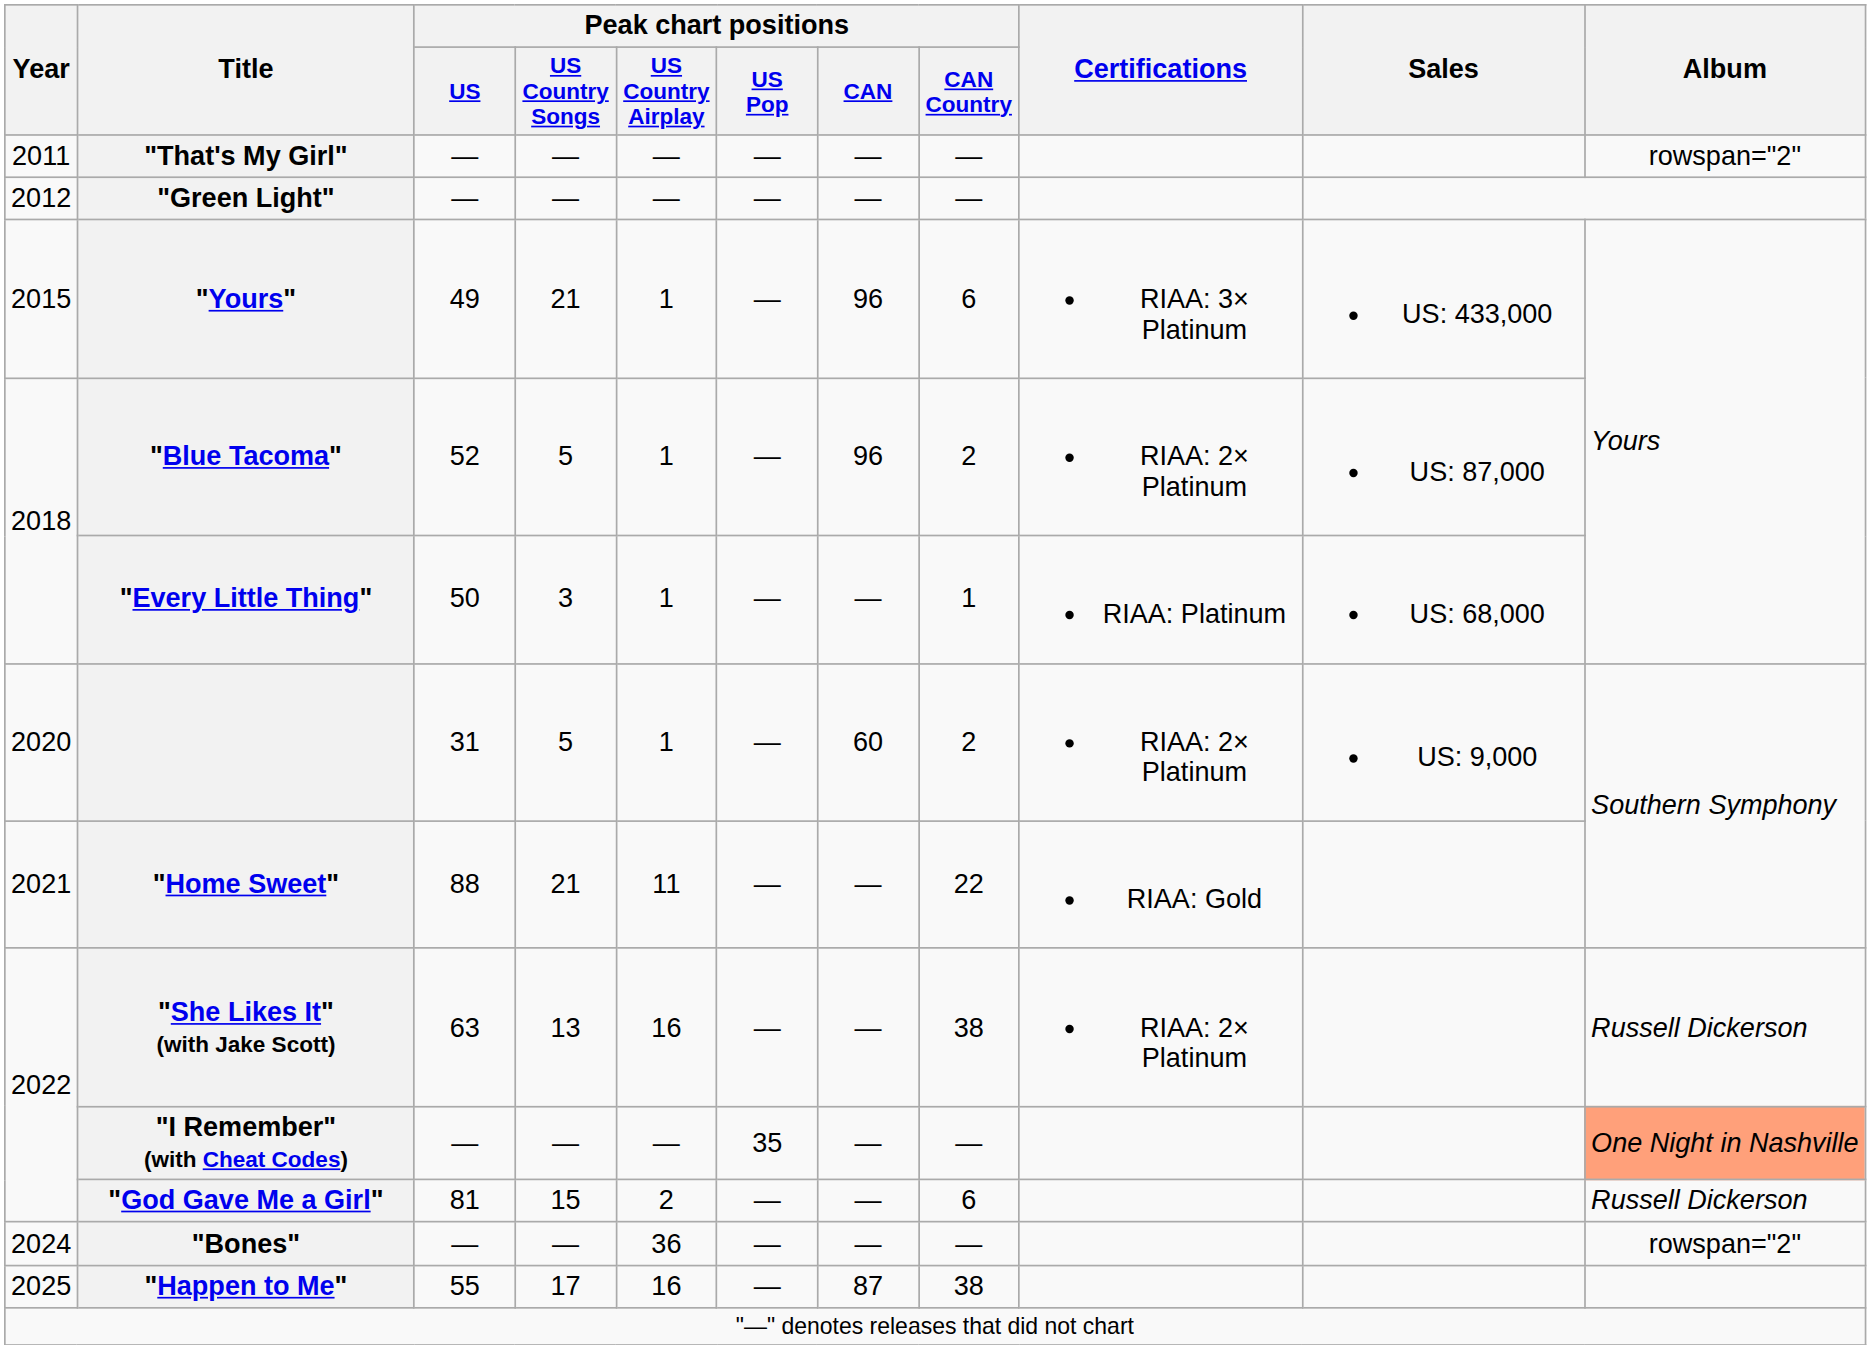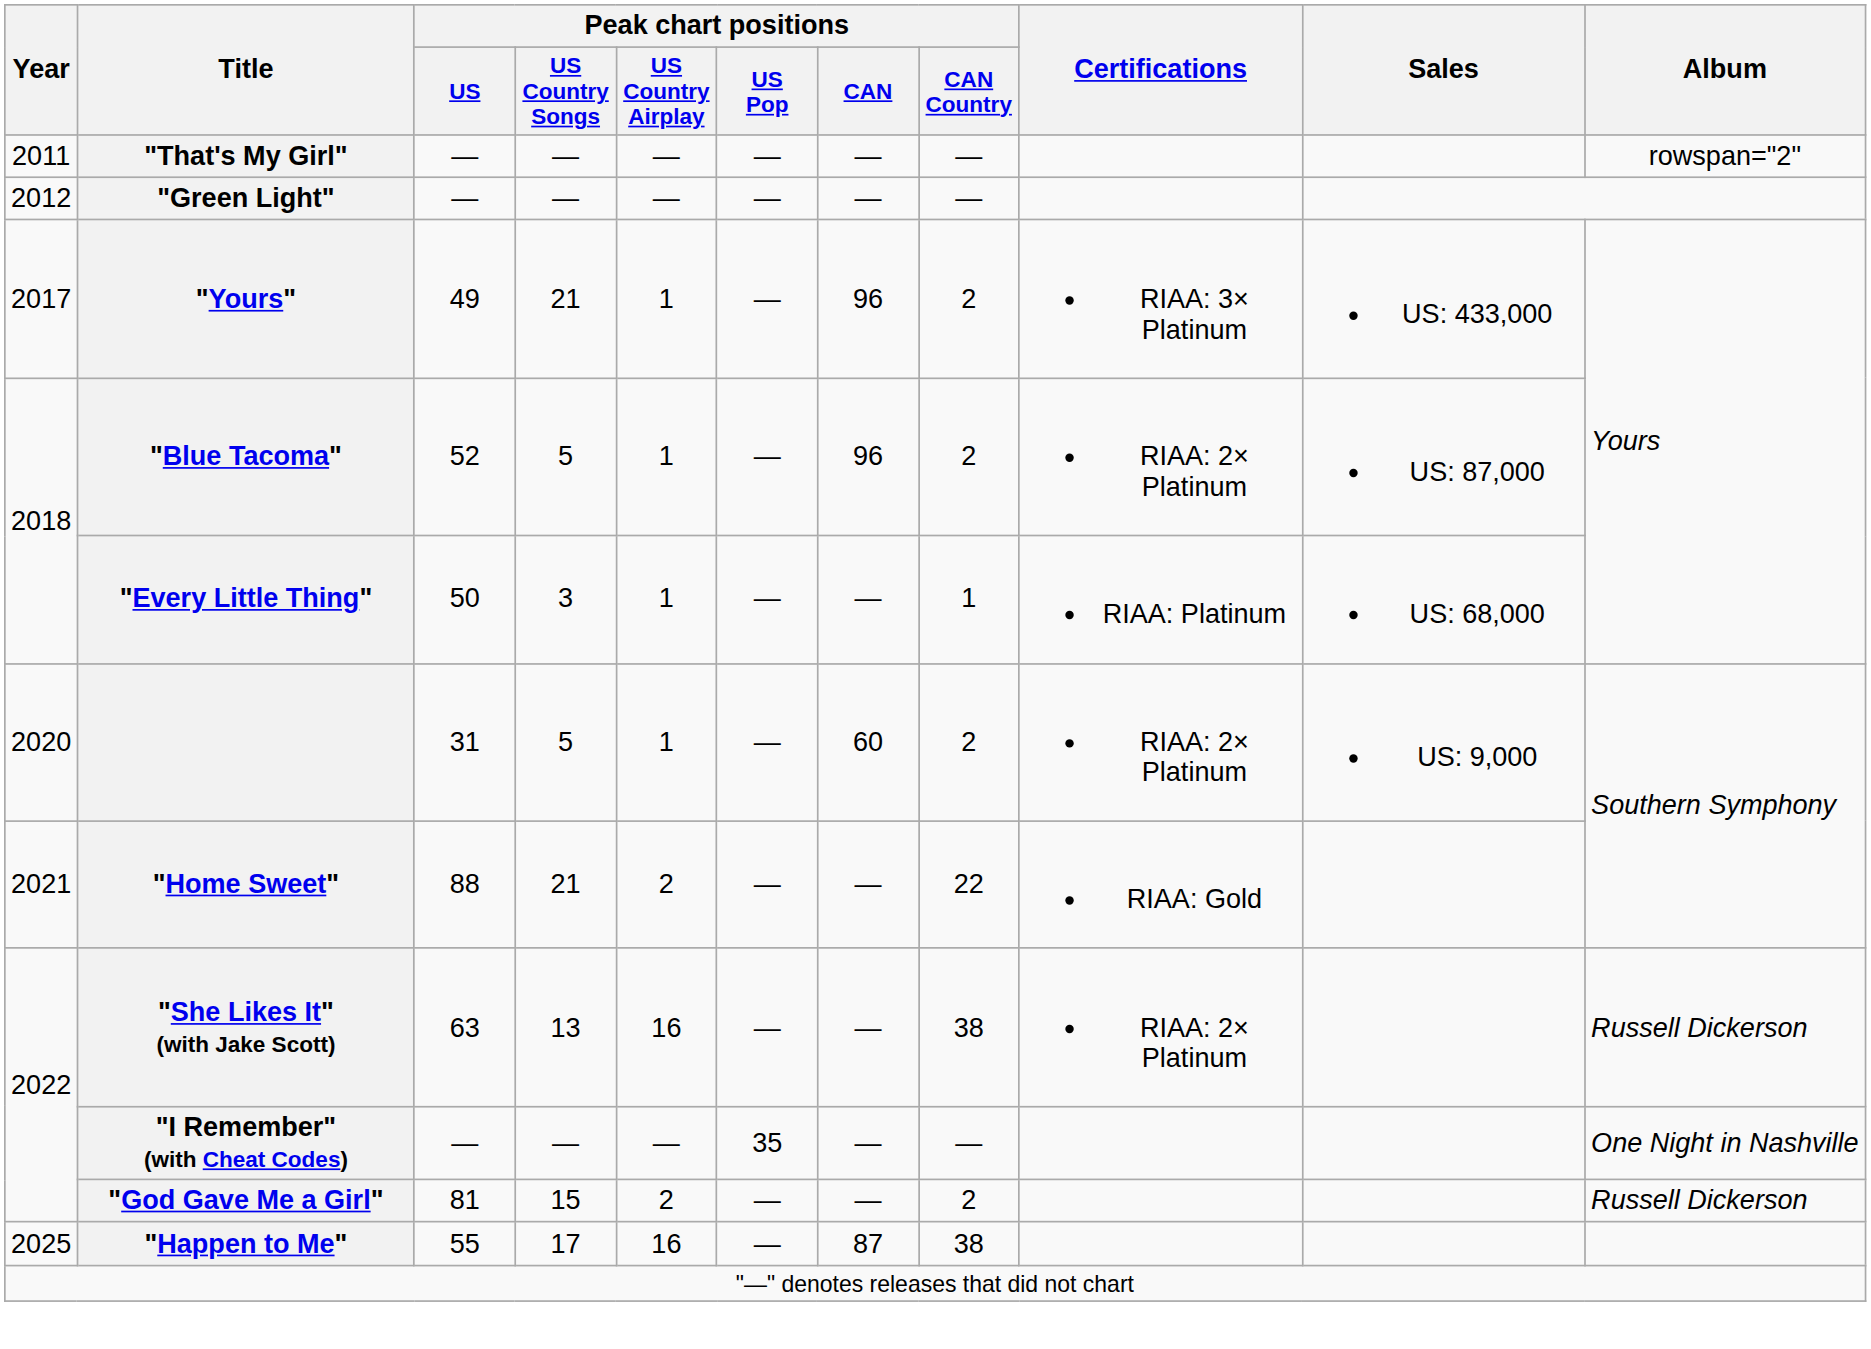"Yours" | Year: 2015 -> 2017
"Yours" | Peak chart positions / CAN Country: 6 -> 2
"Home Sweet" | Peak chart positions / US Country Airplay: 11 -> 2
"I Remember" (with Cheat Codes) | Album: lightsalmon background -> no background
"God Gave Me a Girl" | Peak chart positions / CAN Country: 6 -> 2
- row: 2024 | "Bones" | — | — | 36 | — | — | — | rowspan="2"
